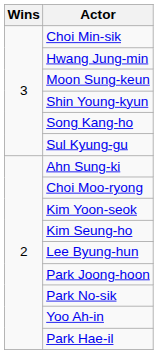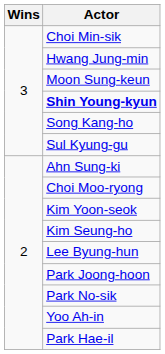Shin Young-kyun | Actor: normal -> bold
